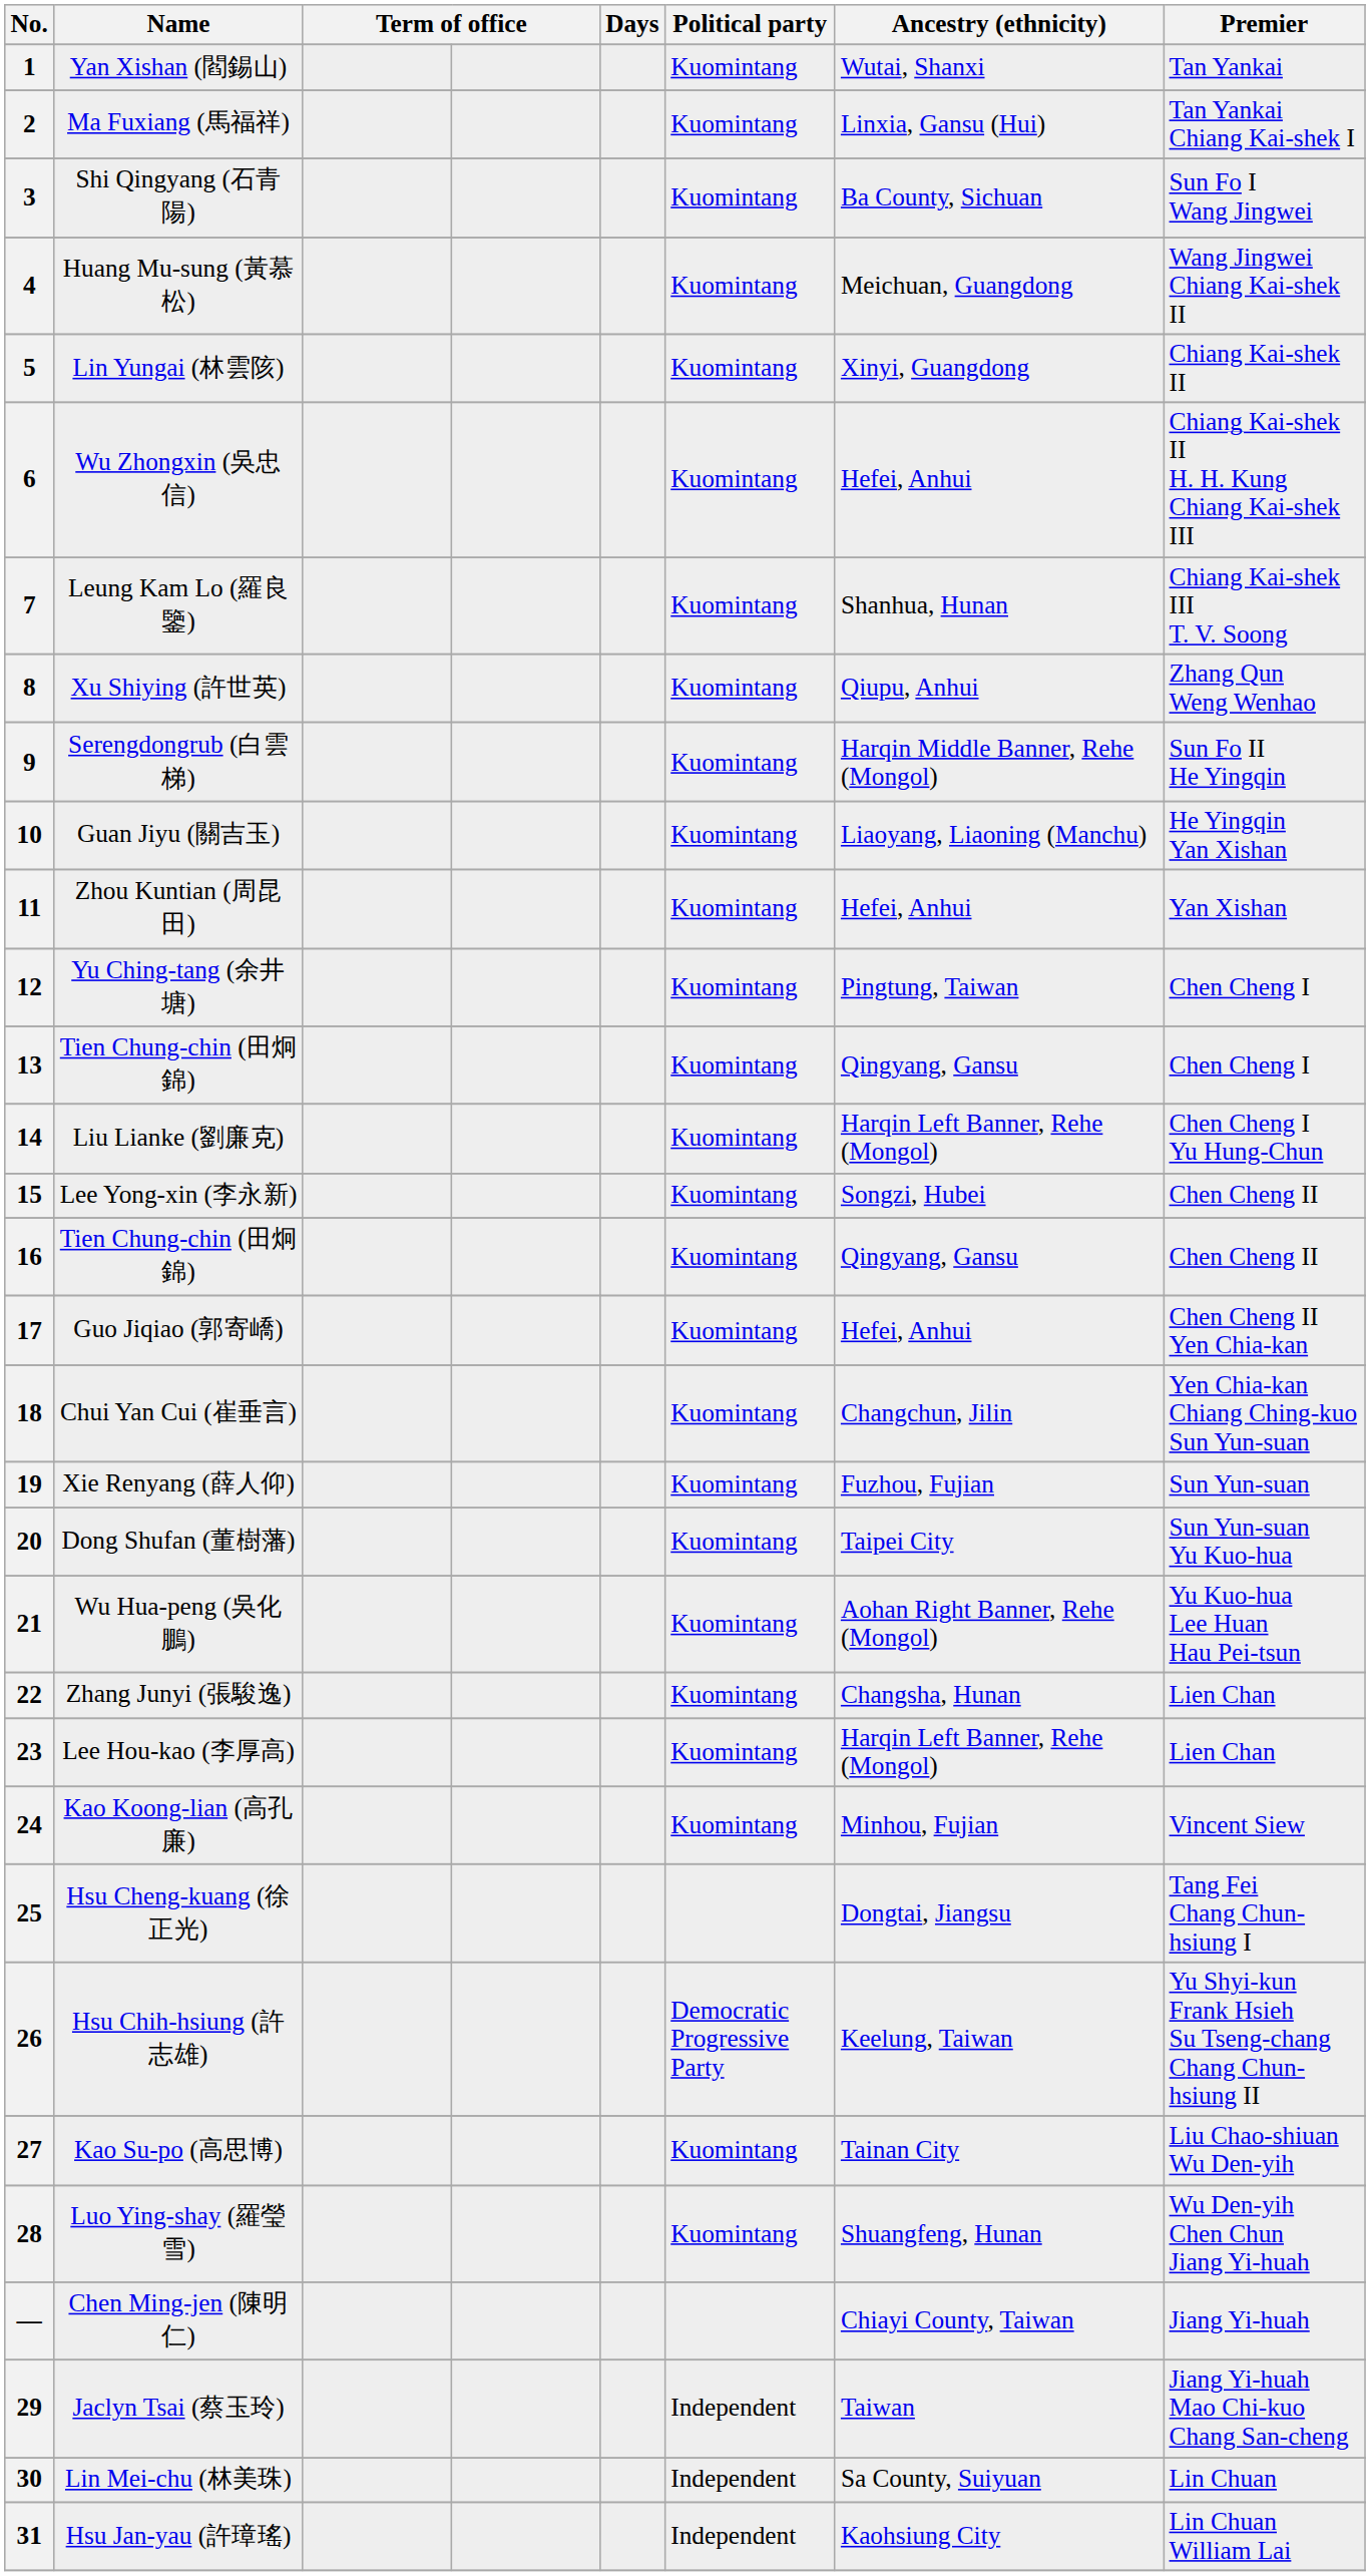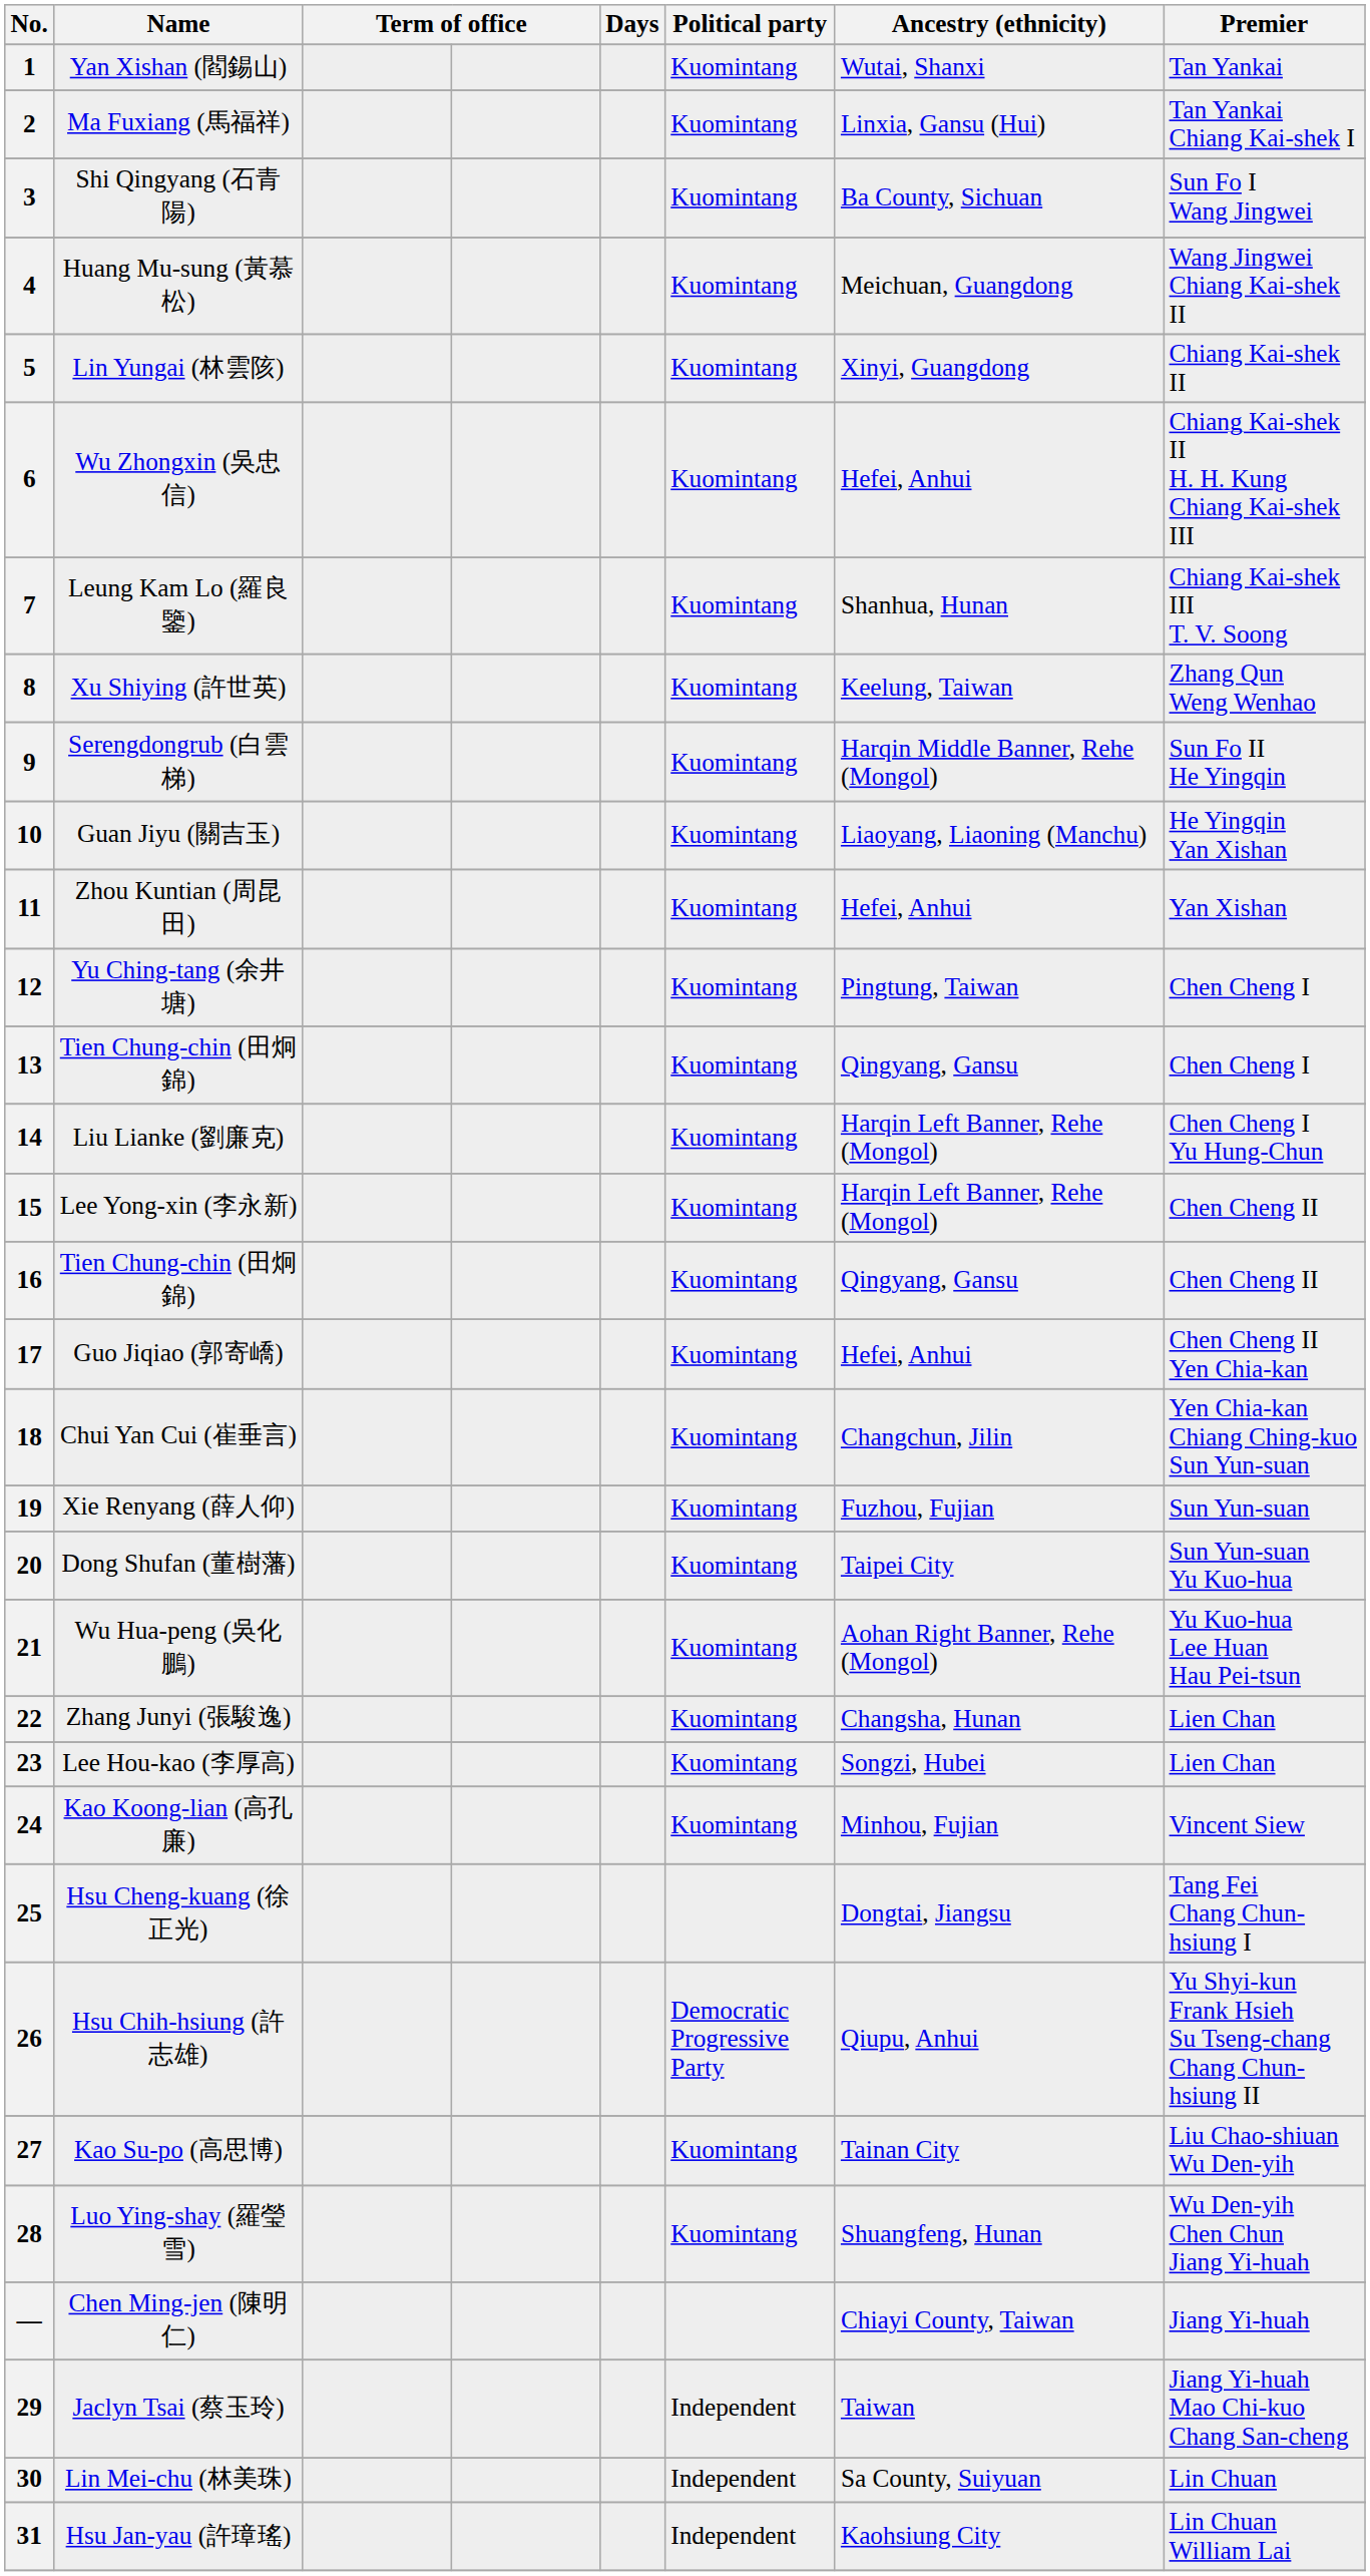8 | Ancestry (ethnicity): Qiupu, Anhui -> Keelung, Taiwan
15 | Ancestry (ethnicity): Songzi, Hubei -> Harqin Left Banner, Rehe (Mongol)
23 | Ancestry (ethnicity): Harqin Left Banner, Rehe (Mongol) -> Songzi, Hubei
26 | Ancestry (ethnicity): Keelung, Taiwan -> Qiupu, Anhui
